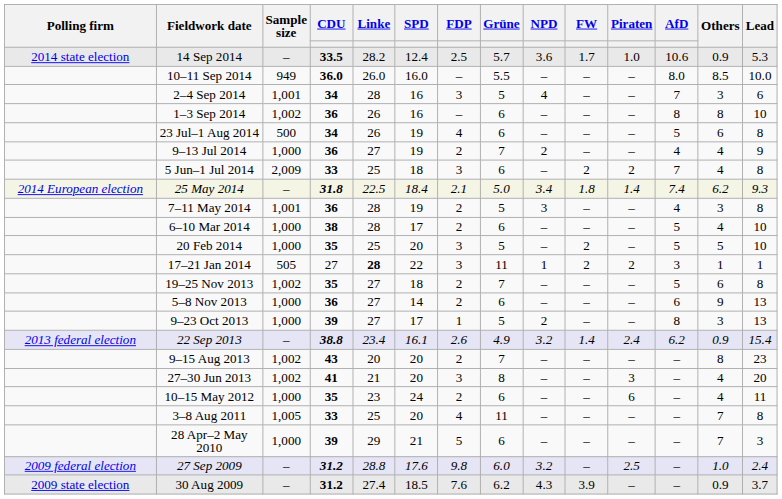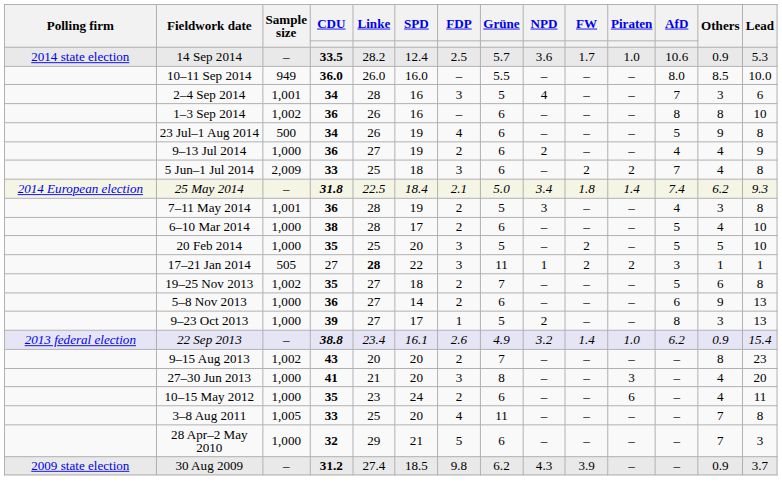23 Jul–1 Aug 2014 | Others: 6 -> 9
9–13 Jul 2014 | Grüne: 7 -> 6
22 Sep 2013 | Piraten: 2.4 -> 1.0
27–30 Jun 2013 | Sample size: 1,002 -> 1,000
28 Apr–2 May 2010 | CDU: 39 -> 32
- row: 2009 federal election | 27 Sep 2009 | – | 31.2 | 28.8 | 17.6 | 9.8 | 6.0 | 3.2 | – | 2.5 | – | 1.0 | 2.4
30 Aug 2009 | FDP: 7.6 -> 9.8
